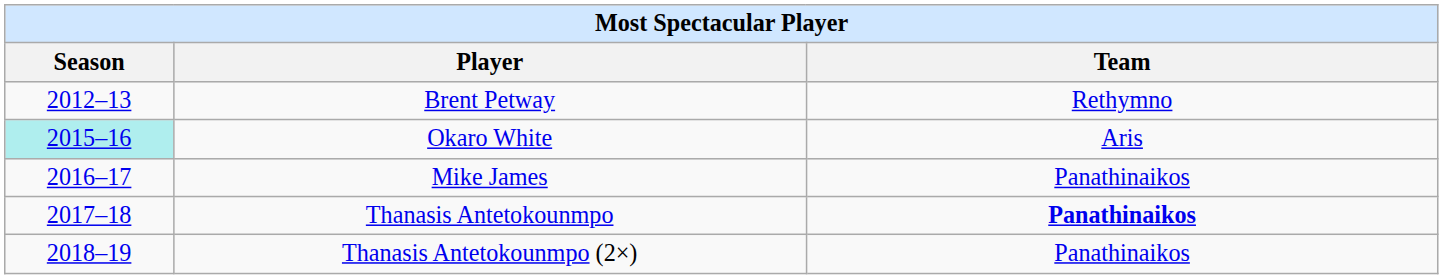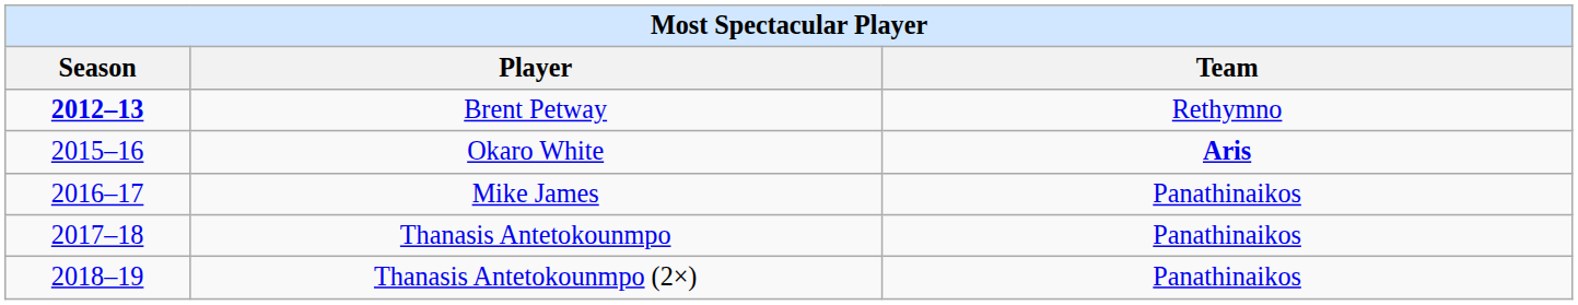Brent Petway | Season: normal -> bold
Okaro White | Season: paleturquoise background -> no background
Okaro White | Team: normal -> bold
Thanasis Antetokounmpo | Team: bold -> normal
